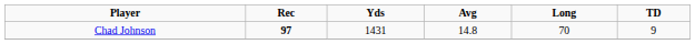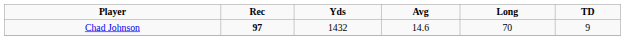Chad Johnson | Yds: 1431 -> 1432
Chad Johnson | Avg: 14.8 -> 14.6
